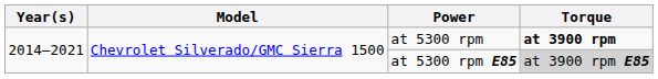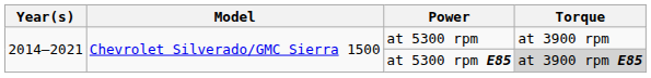at 5300 rpm | Torque: bold -> normal
